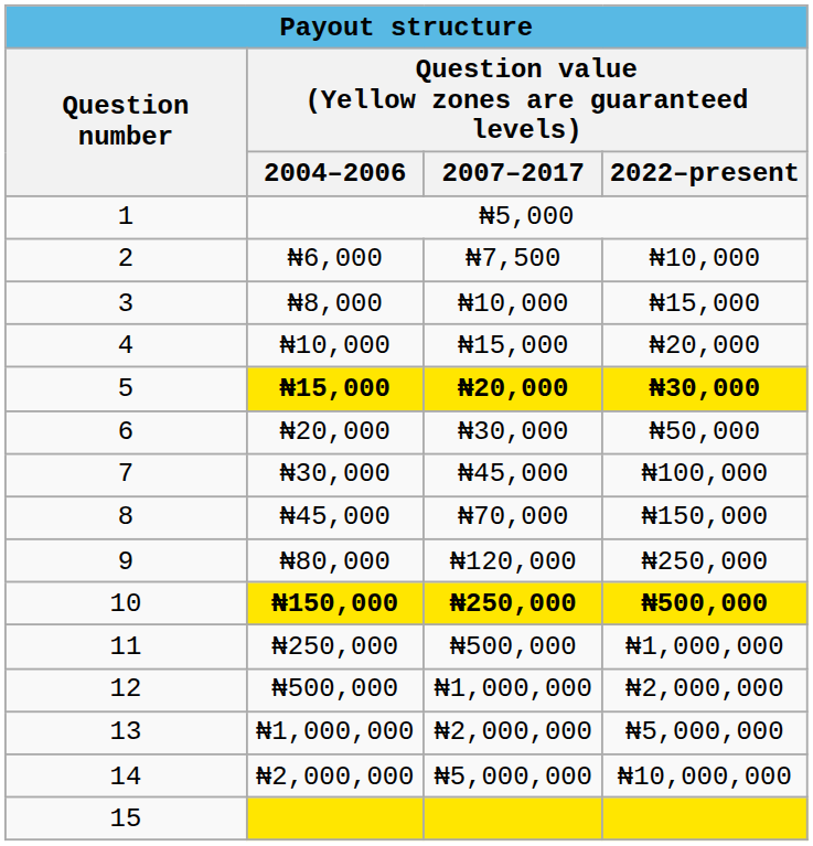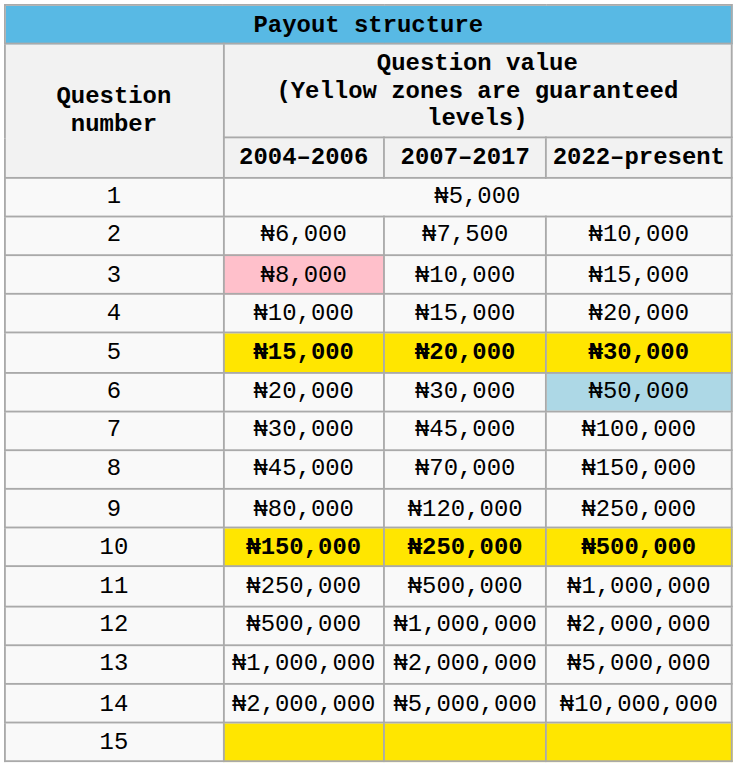3 | column 2: no background -> pink background
6 | column 4: no background -> lightblue background
